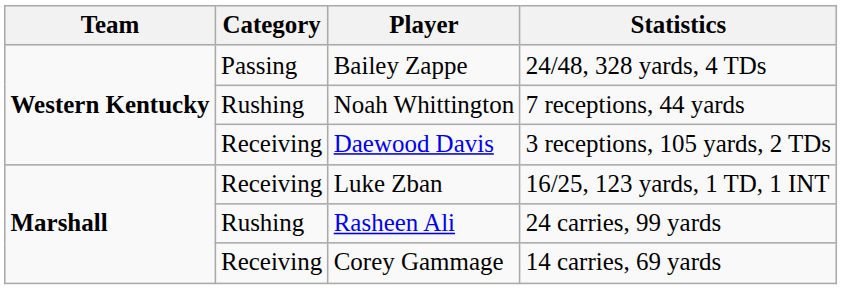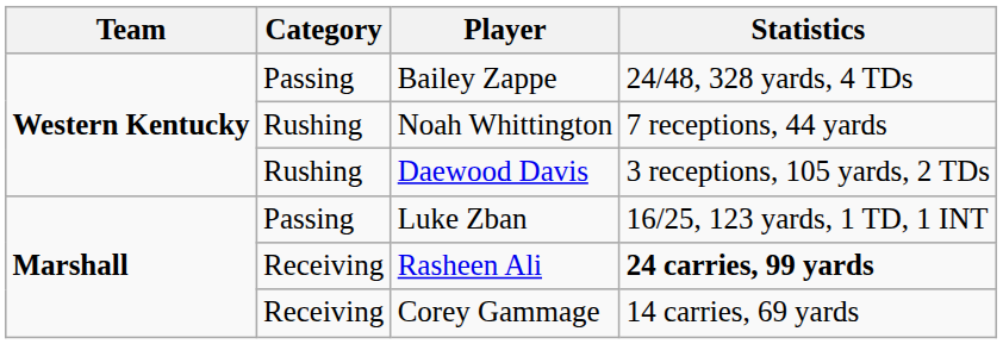Daewood Davis | Category: Receiving -> Rushing
Luke Zban | Category: Receiving -> Passing
Rasheen Ali | Category: Rushing -> Receiving
Rasheen Ali | Statistics: normal -> bold
